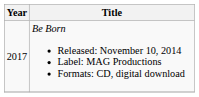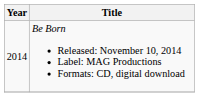row 2 | Year: 2017 -> 2014
